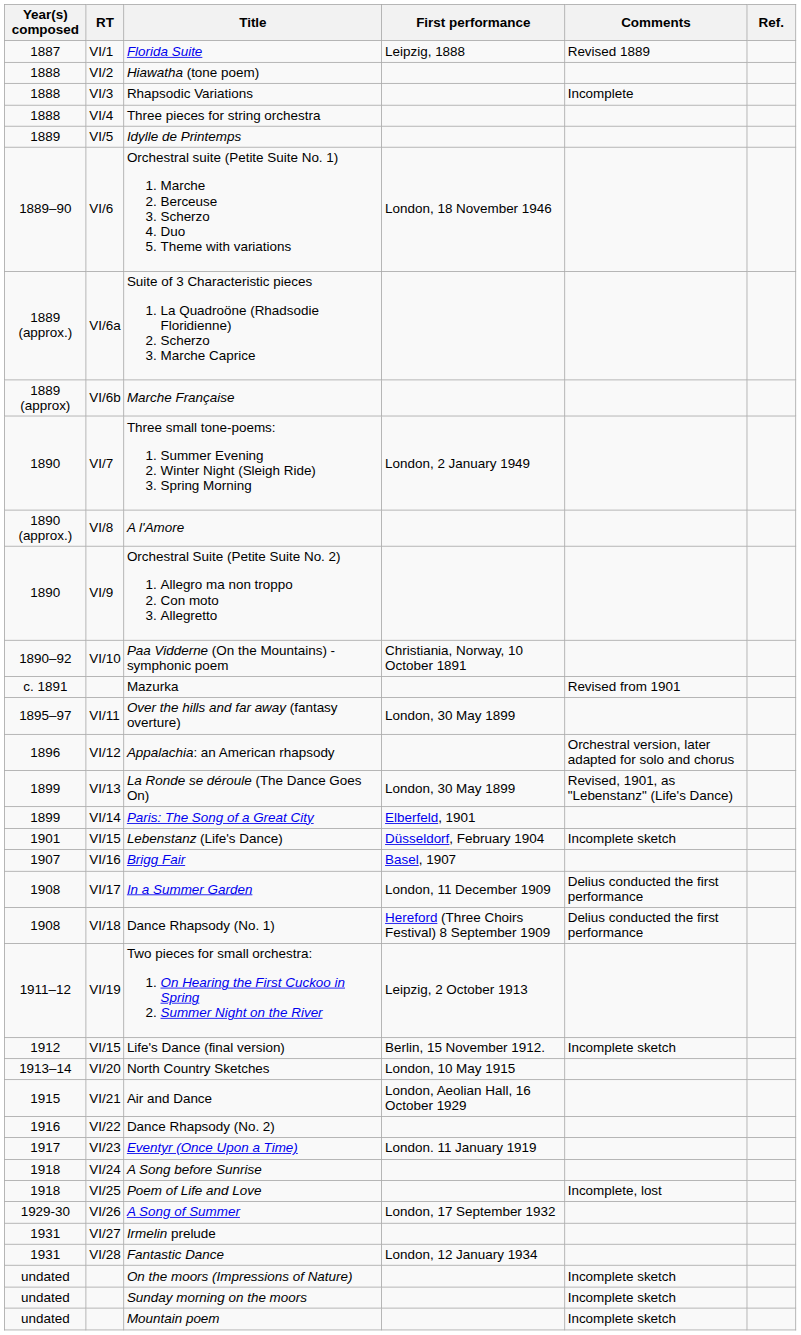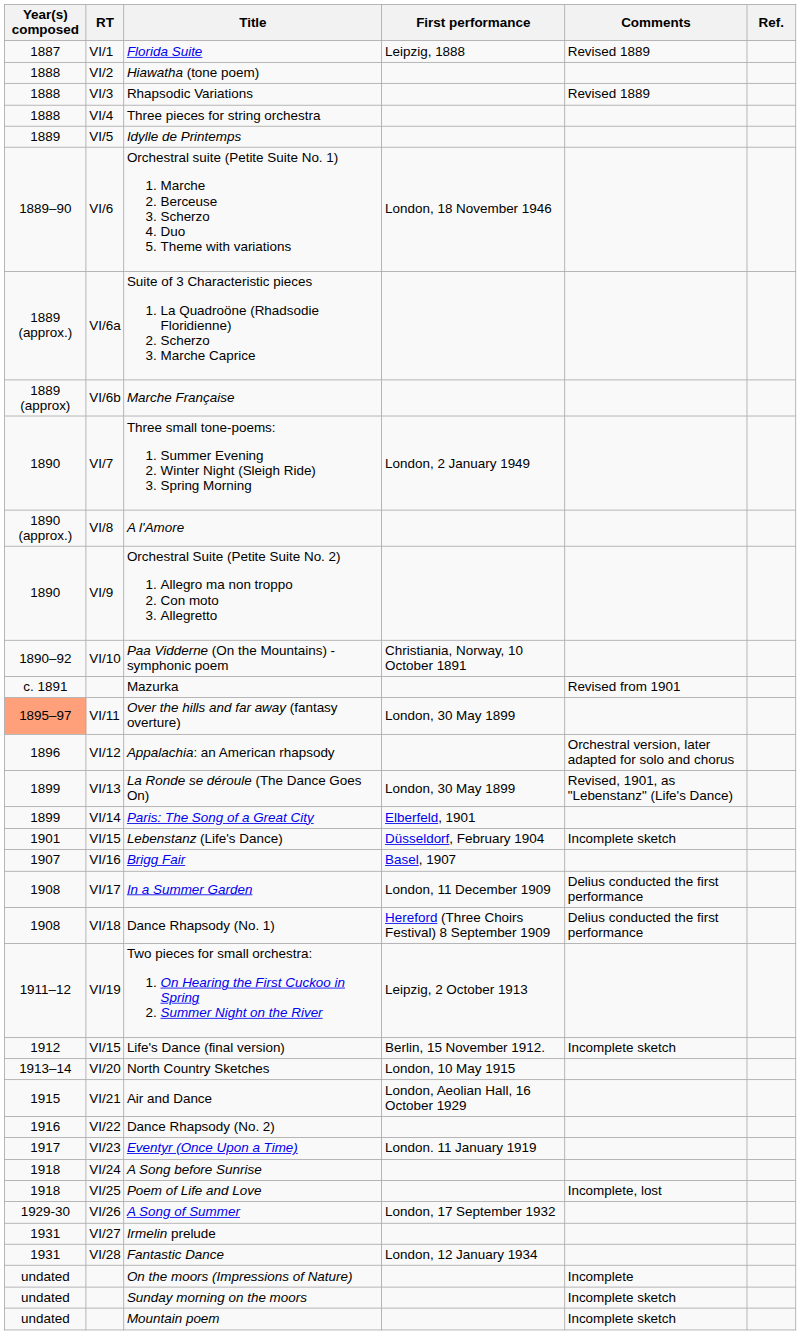Rhapsodic Variations | Comments: Incomplete -> Revised 1889
Over the hills and far away (fantasy overture) | Year(s) composed: no background -> lightsalmon background
On the moors (Impressions of Nature) | Comments: Incomplete sketch -> Incomplete
